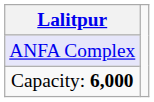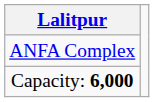ANFA Complex | Lalitpur: lavender background -> no background
